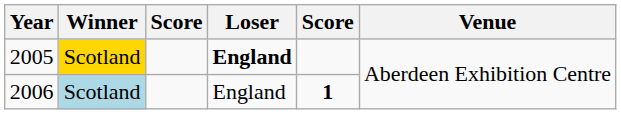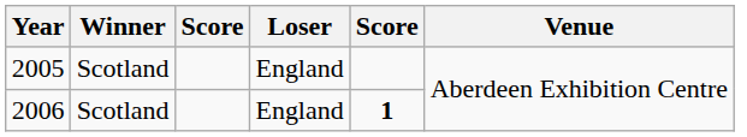2005 | Winner: gold background -> no background
2005 | Loser: bold -> normal
2006 | Winner: lightblue background -> no background
